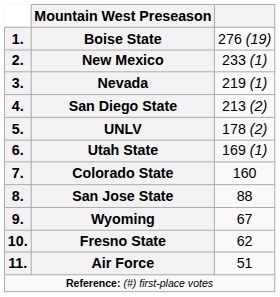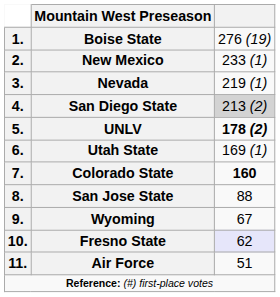San Diego State | column 3: no background -> lightgrey background
UNLV | column 3: normal -> bold
Colorado State | column 3: normal -> bold
Fresno State | column 3: no background -> lavender background
